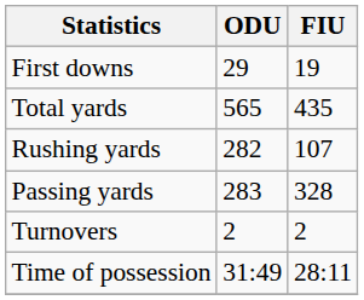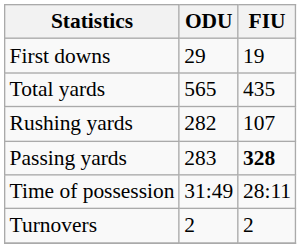Passing yards | FIU: normal -> bold
rows swapped: Turnovers <-> Time of possession
